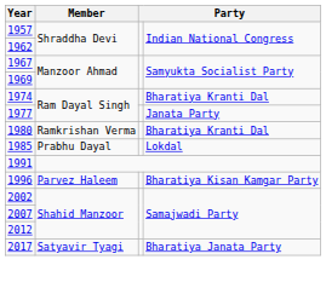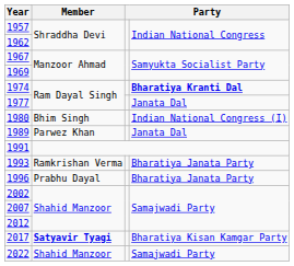1974 | column 4: normal -> bold
1977 | column 4: Janata Party -> Janata Dal
1980 | Member: Ramkrishan Verma -> Bhim Singh
1980 | column 4: Bharatiya Kranti Dal -> Indian National Congress (I)
- row: 1985 | Prabhu Dayal | Lokdal
+ row: 1989 | Parwez Khan | Janata Dal
+ row: 1993 | Ramkrishan Verma | Bharatiya Janata Party
1996 | Member: Parvez Haleem -> Prabhu Dayal
1996 | column 4: Bharatiya Kisan Kamgar Party -> Bharatiya Janata Party
2017 | Member: normal -> bold
2017 | column 4: Bharatiya Janata Party -> Bharatiya Kisan Kamgar Party
+ row: 2022 | Shahid Manzoor | Samajwadi Party
